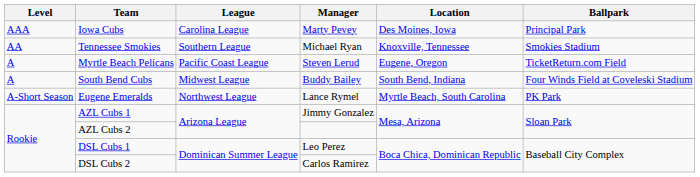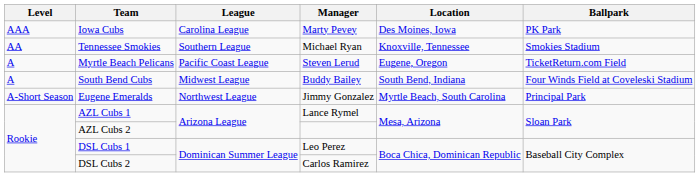Iowa Cubs | Ballpark: Principal Park -> PK Park
Eugene Emeralds | Manager: Lance Rymel -> Jimmy Gonzalez
Eugene Emeralds | Ballpark: PK Park -> Principal Park
AZL Cubs 1 | Manager: Jimmy Gonzalez -> Lance Rymel
